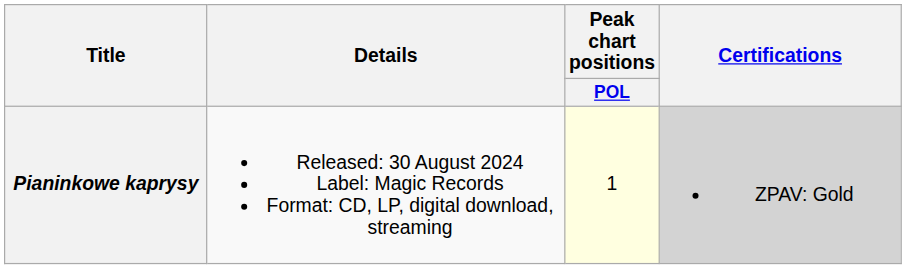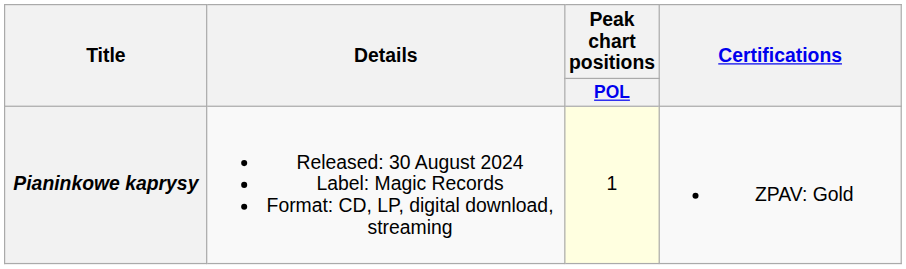Pianinkowe kaprysy | Certifications: lightgrey background -> no background
